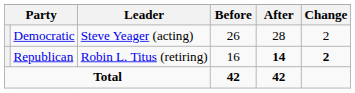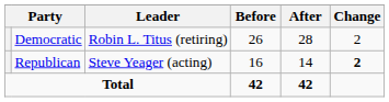Democratic | Leader: Steve Yeager (acting) -> Robin L. Titus (retiring)
Republican | Leader: Robin L. Titus (retiring) -> Steve Yeager (acting)
Republican | After: bold -> normal
